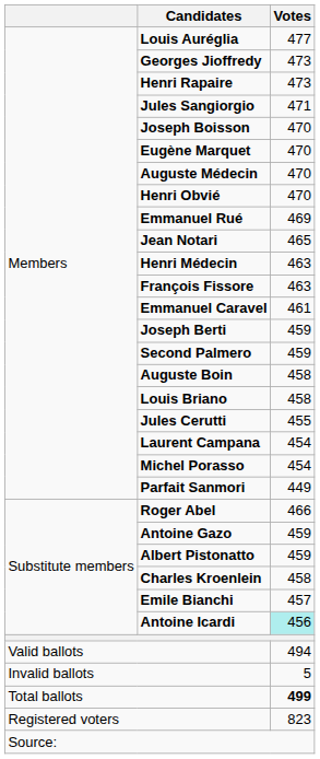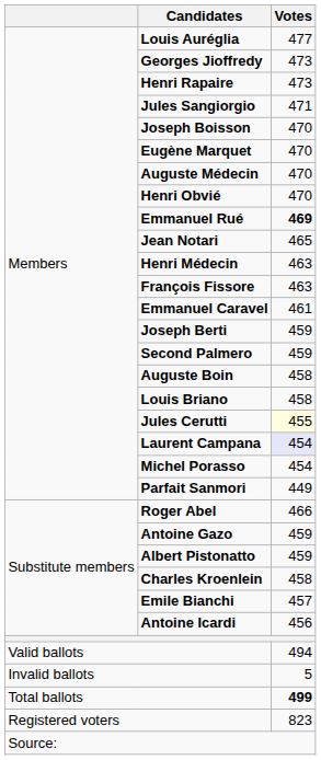Emmanuel Rué | Votes: normal -> bold
Jules Cerutti | Votes: no background -> lightyellow background
Laurent Campana | Votes: no background -> lavender background
Antoine Icardi | Votes: paleturquoise background -> no background
